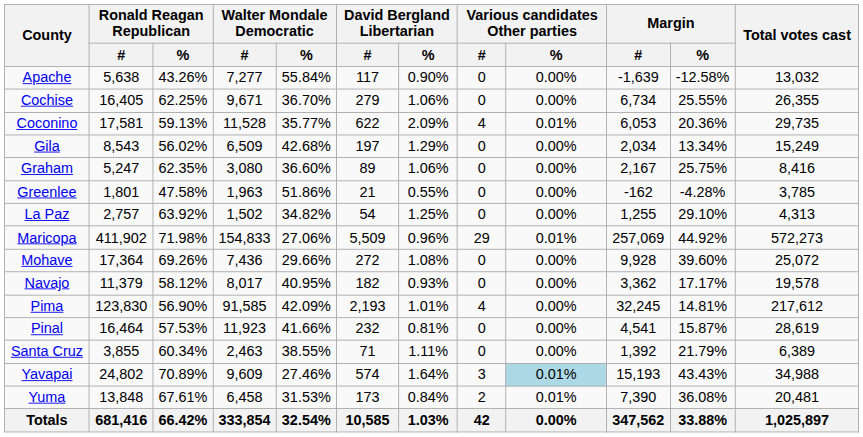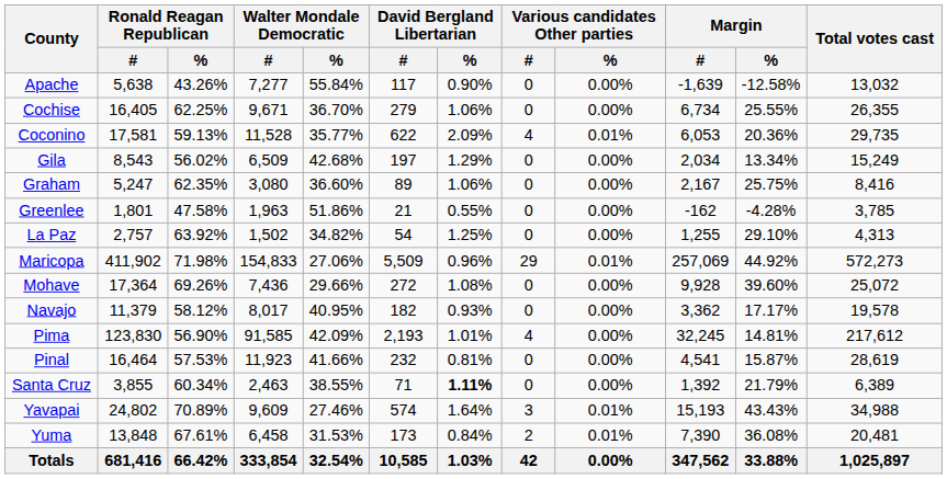Santa Cruz | David Bergland Libertarian / %: normal -> bold
Yavapai | Various candidates Other parties / %: lightblue background -> no background
